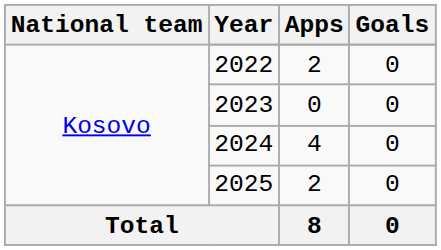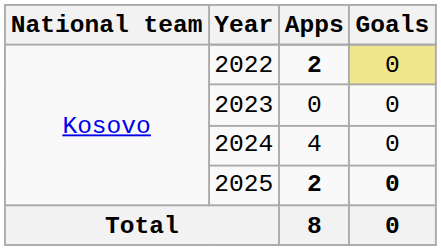2022 | Apps: normal -> bold
2022 | Goals: no background -> khaki background
2025 | Apps: normal -> bold
2025 | Goals: normal -> bold
